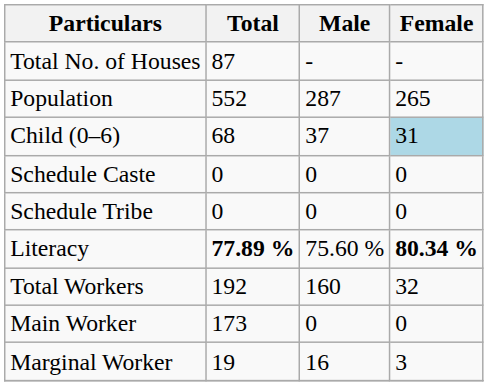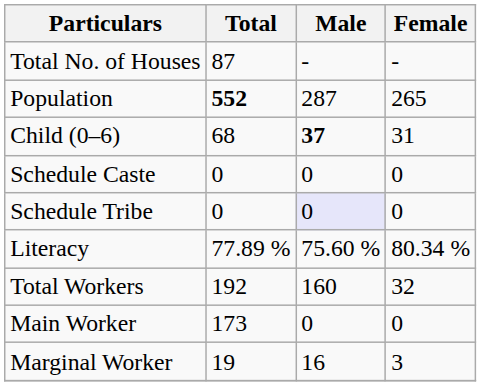Population | Total: normal -> bold
Child (0–6) | Male: normal -> bold
Child (0–6) | Female: lightblue background -> no background
Schedule Tribe | Male: no background -> lavender background
Literacy | Total: bold -> normal
Literacy | Female: bold -> normal
